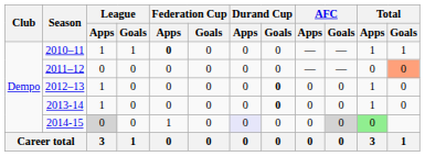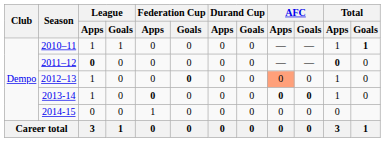2010–11 | Federation Cup / Apps: bold -> normal
2010–11 | Total / Goals: normal -> bold
2011–12 | League / Apps: normal -> bold
2011–12 | Total / Apps: normal -> bold
2011–12 | Total / Goals: lightsalmon background -> no background
2012–13 | Federation Cup / Goals: normal -> bold
2012–13 | Durand Cup / Goals: bold -> normal
2012–13 | AFC / Apps: no background -> lightsalmon background
2013-14 | Federation Cup / Apps: normal -> bold
2013-14 | Durand Cup / Goals: bold -> normal
2013-14 | AFC / Apps: normal -> bold
2013-14 | AFC / Goals: normal -> bold
2014-15 | League / Apps: lightgrey background -> no background
2014-15 | Durand Cup / Apps: lavender background -> no background
2014-15 | AFC / Goals: lightgrey background -> no background
2014-15 | Total / Apps: lightgreen background -> no background
